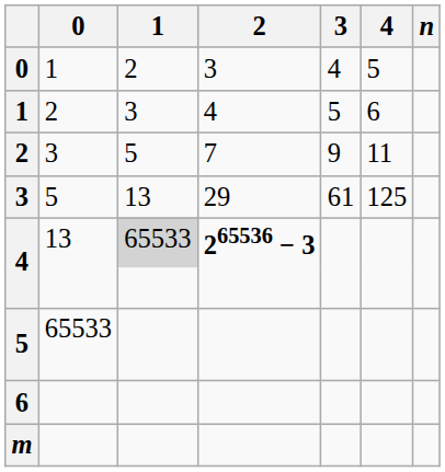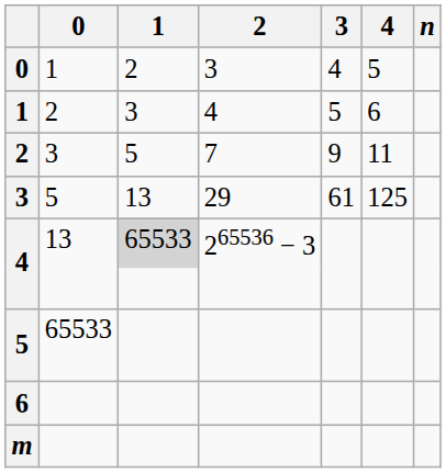4 / 13 | 2: bold -> normal
